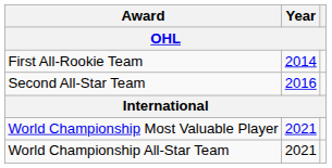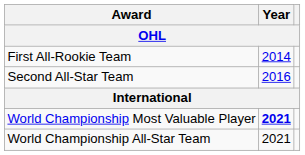World Championship Most Valuable Player | Year: normal -> bold
